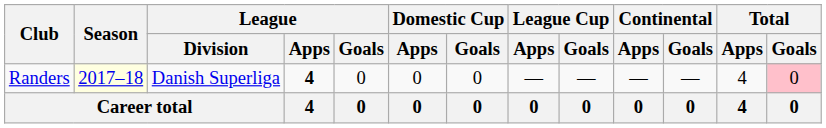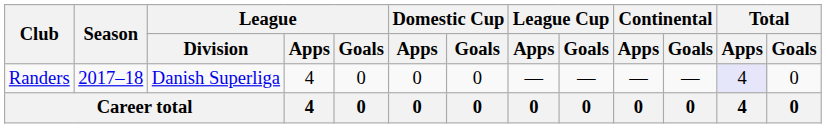Randers | Season: lightyellow background -> no background
Randers | League / Apps: bold -> normal
Randers | Total / Apps: no background -> lavender background
Randers | Total / Goals: pink background -> no background
